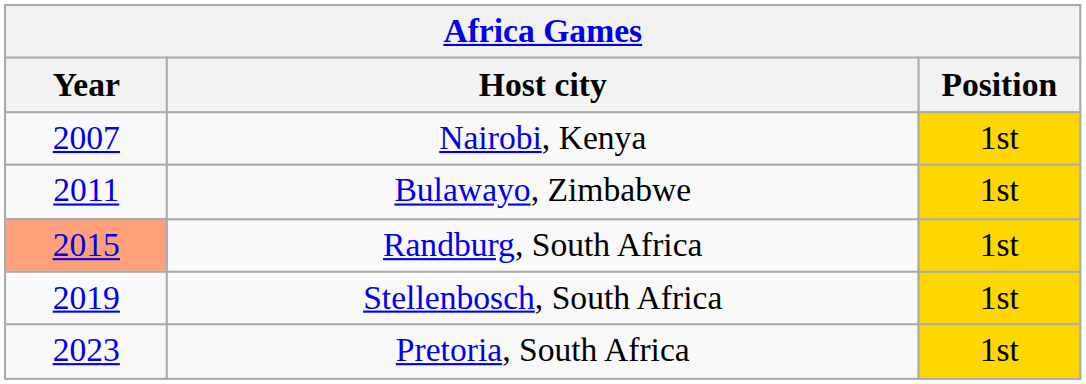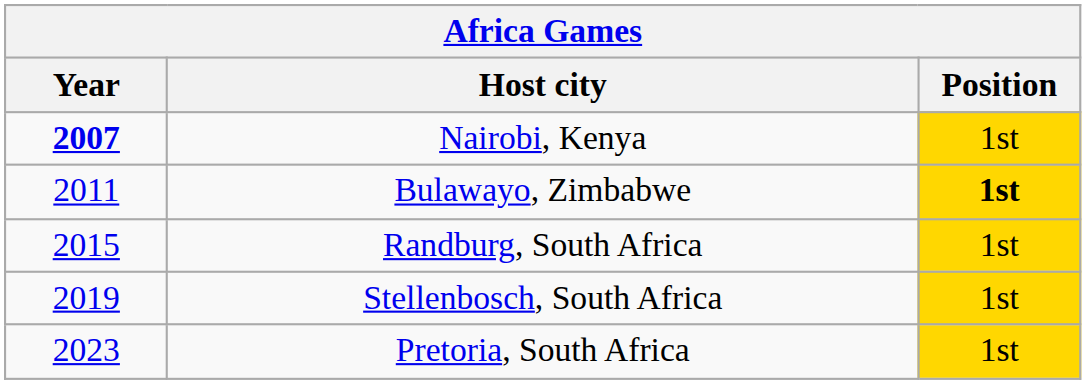Nairobi, Kenya | Year: normal -> bold
Bulawayo, Zimbabwe | Position: normal -> bold
Randburg, South Africa | Year: lightsalmon background -> no background
